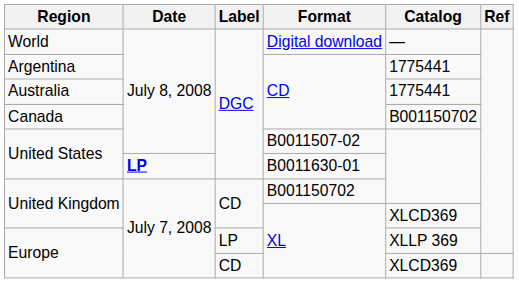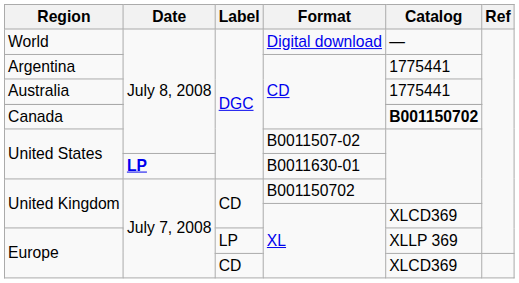Canada | Catalog: normal -> bold
